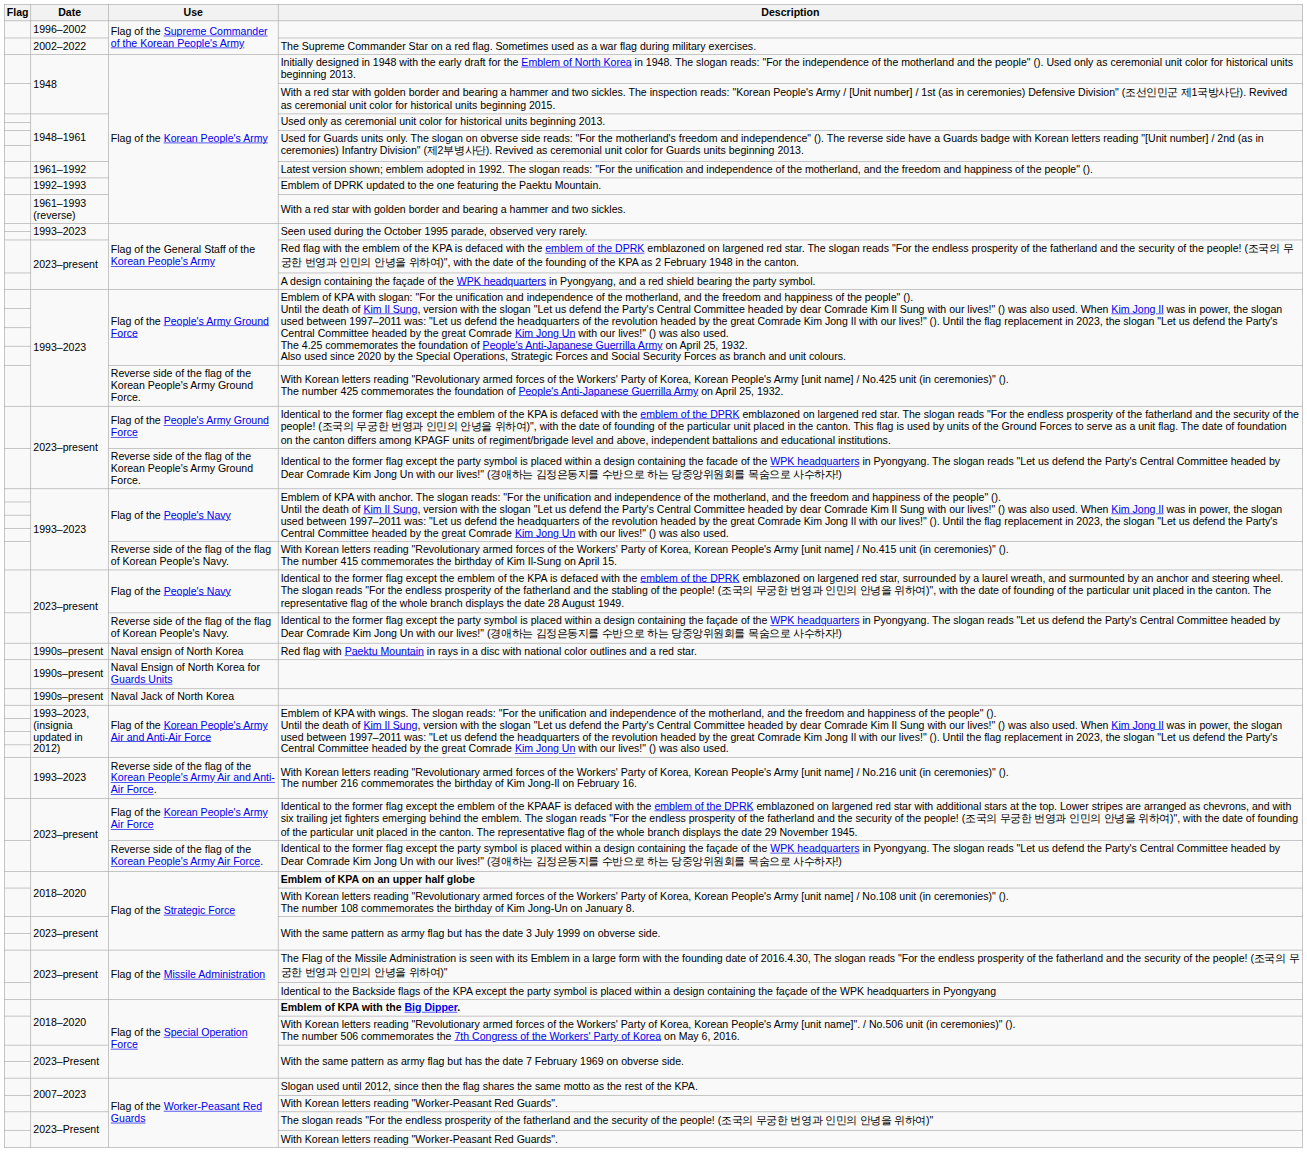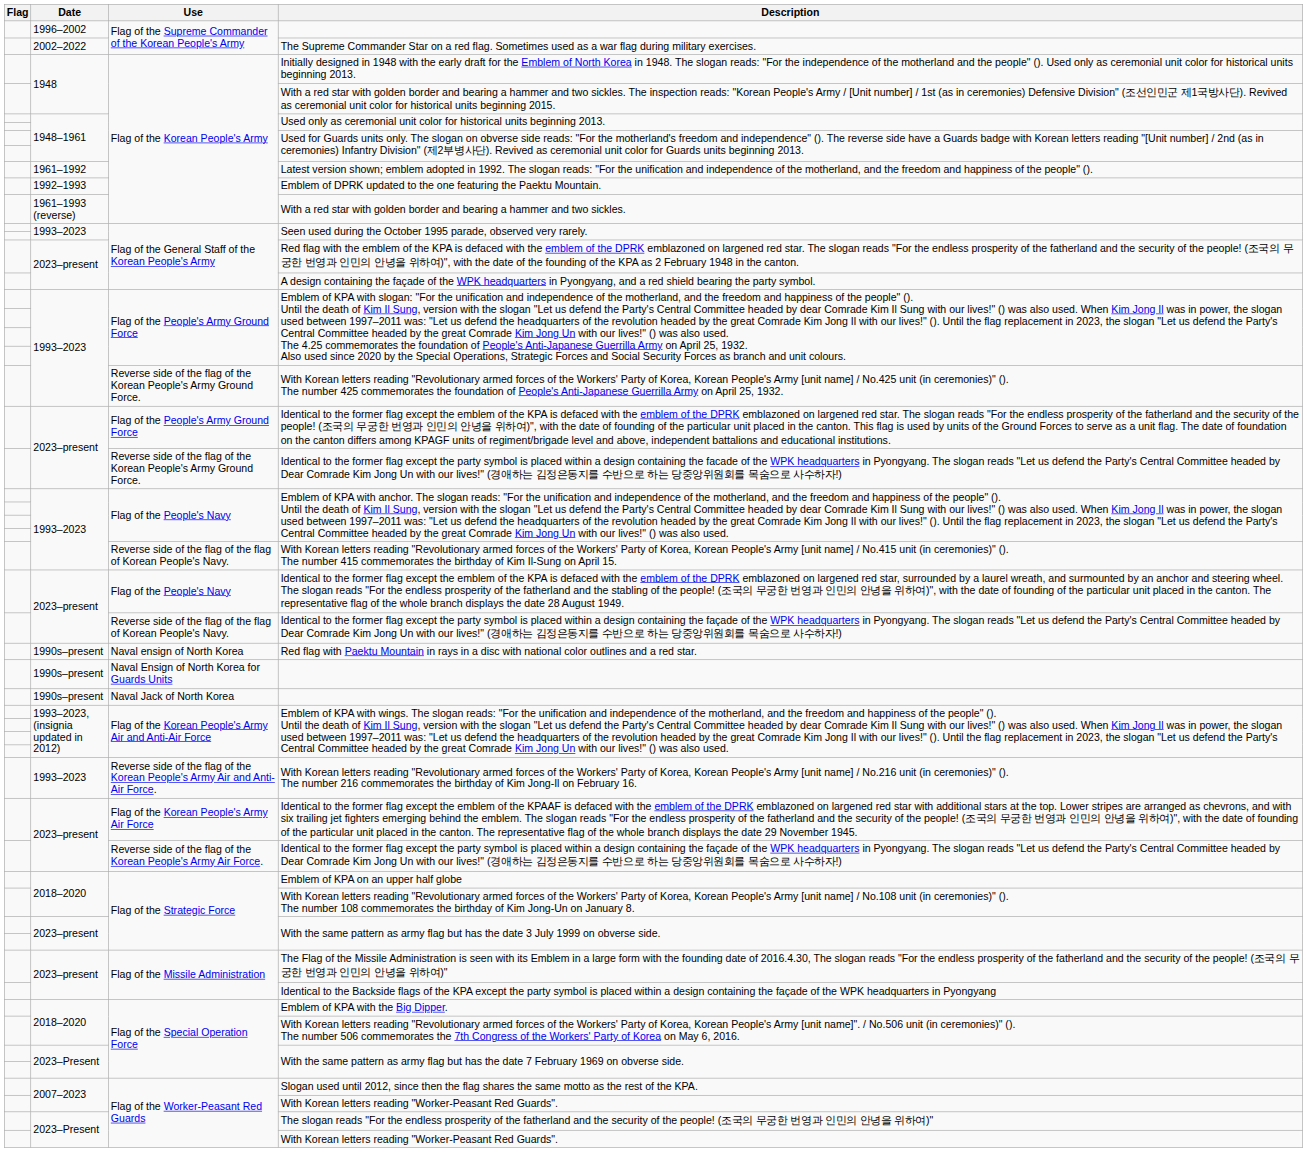Emblem of KPA on an upper half globe | Description: bold -> normal
Emblem of KPA with the Big Dipper. | Description: bold -> normal
